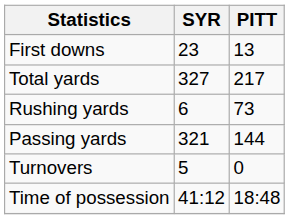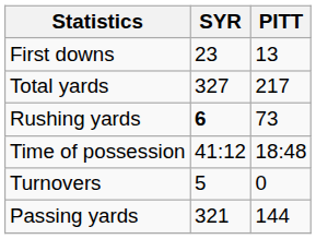Rushing yards | SYR: normal -> bold
rows swapped: Passing yards <-> Time of possession
